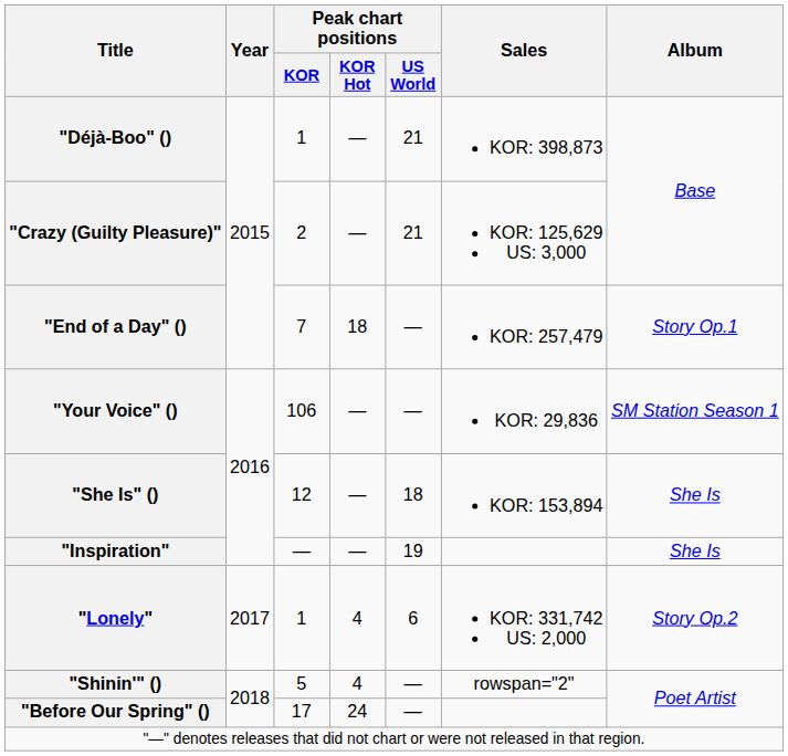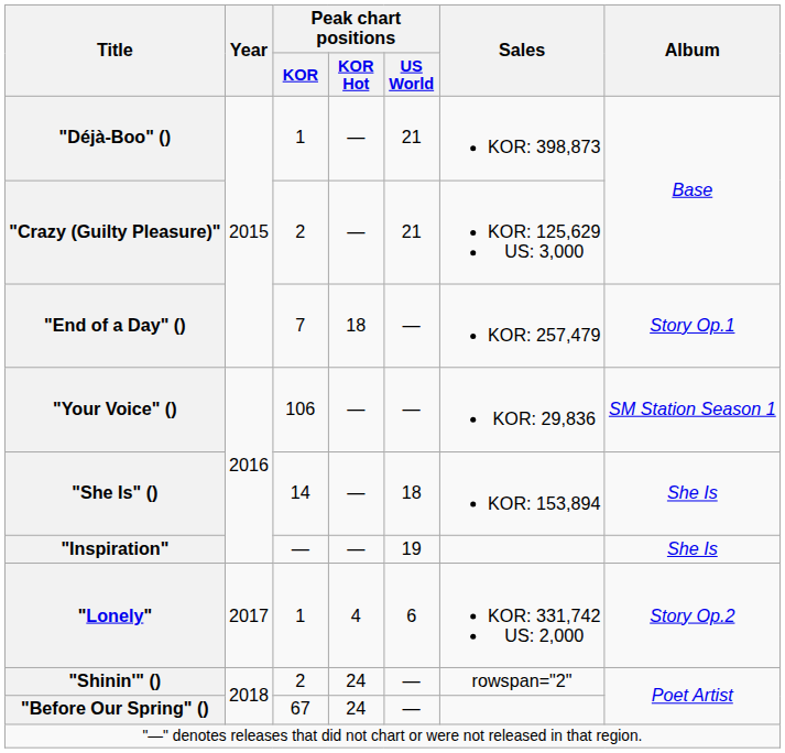"She Is" () | Peak chart positions / KOR: 12 -> 14
"Shinin'" () | Peak chart positions / KOR: 5 -> 2
"Shinin'" () | Peak chart positions / KOR Hot: 4 -> 24
"Before Our Spring" () | Peak chart positions / KOR: 17 -> 67
